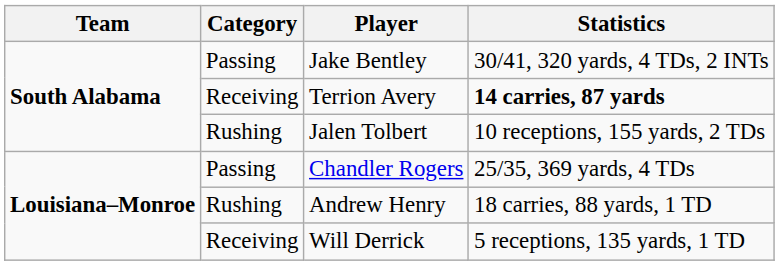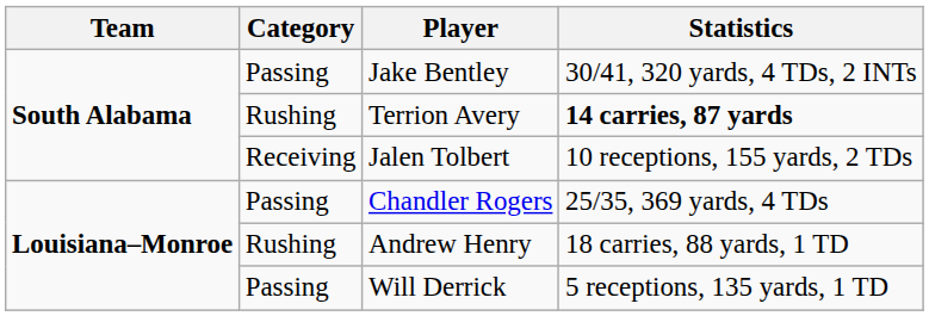Terrion Avery | Category: Receiving -> Rushing
Jalen Tolbert | Category: Rushing -> Receiving
Will Derrick | Category: Receiving -> Passing
